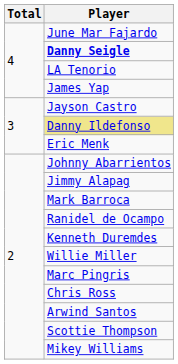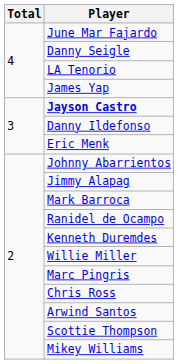Danny Seigle | Player: bold -> normal
Jayson Castro | Player: normal -> bold
Danny Ildefonso | Player: khaki background -> no background
